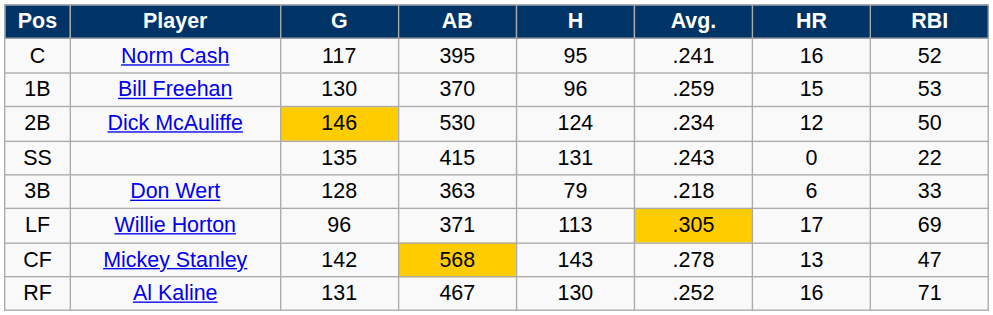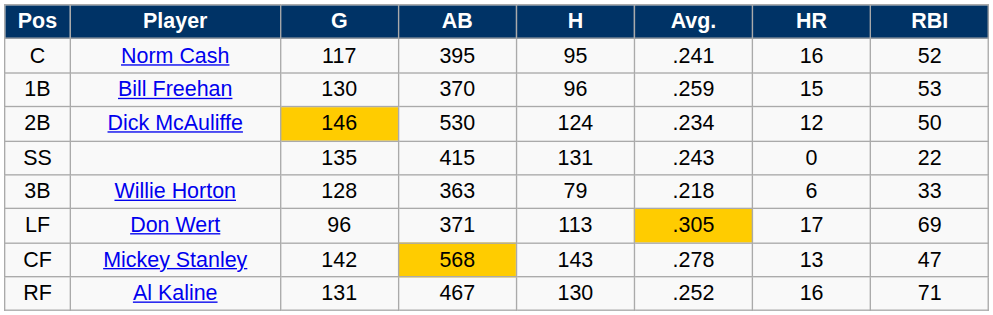3B | Player: Don Wert -> Willie Horton
LF | Player: Willie Horton -> Don Wert
